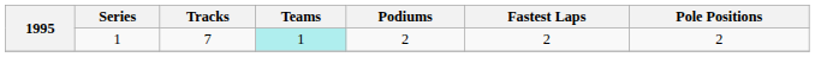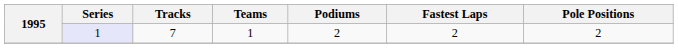row 2 | Series: no background -> lavender background
row 2 | Teams: paleturquoise background -> no background
